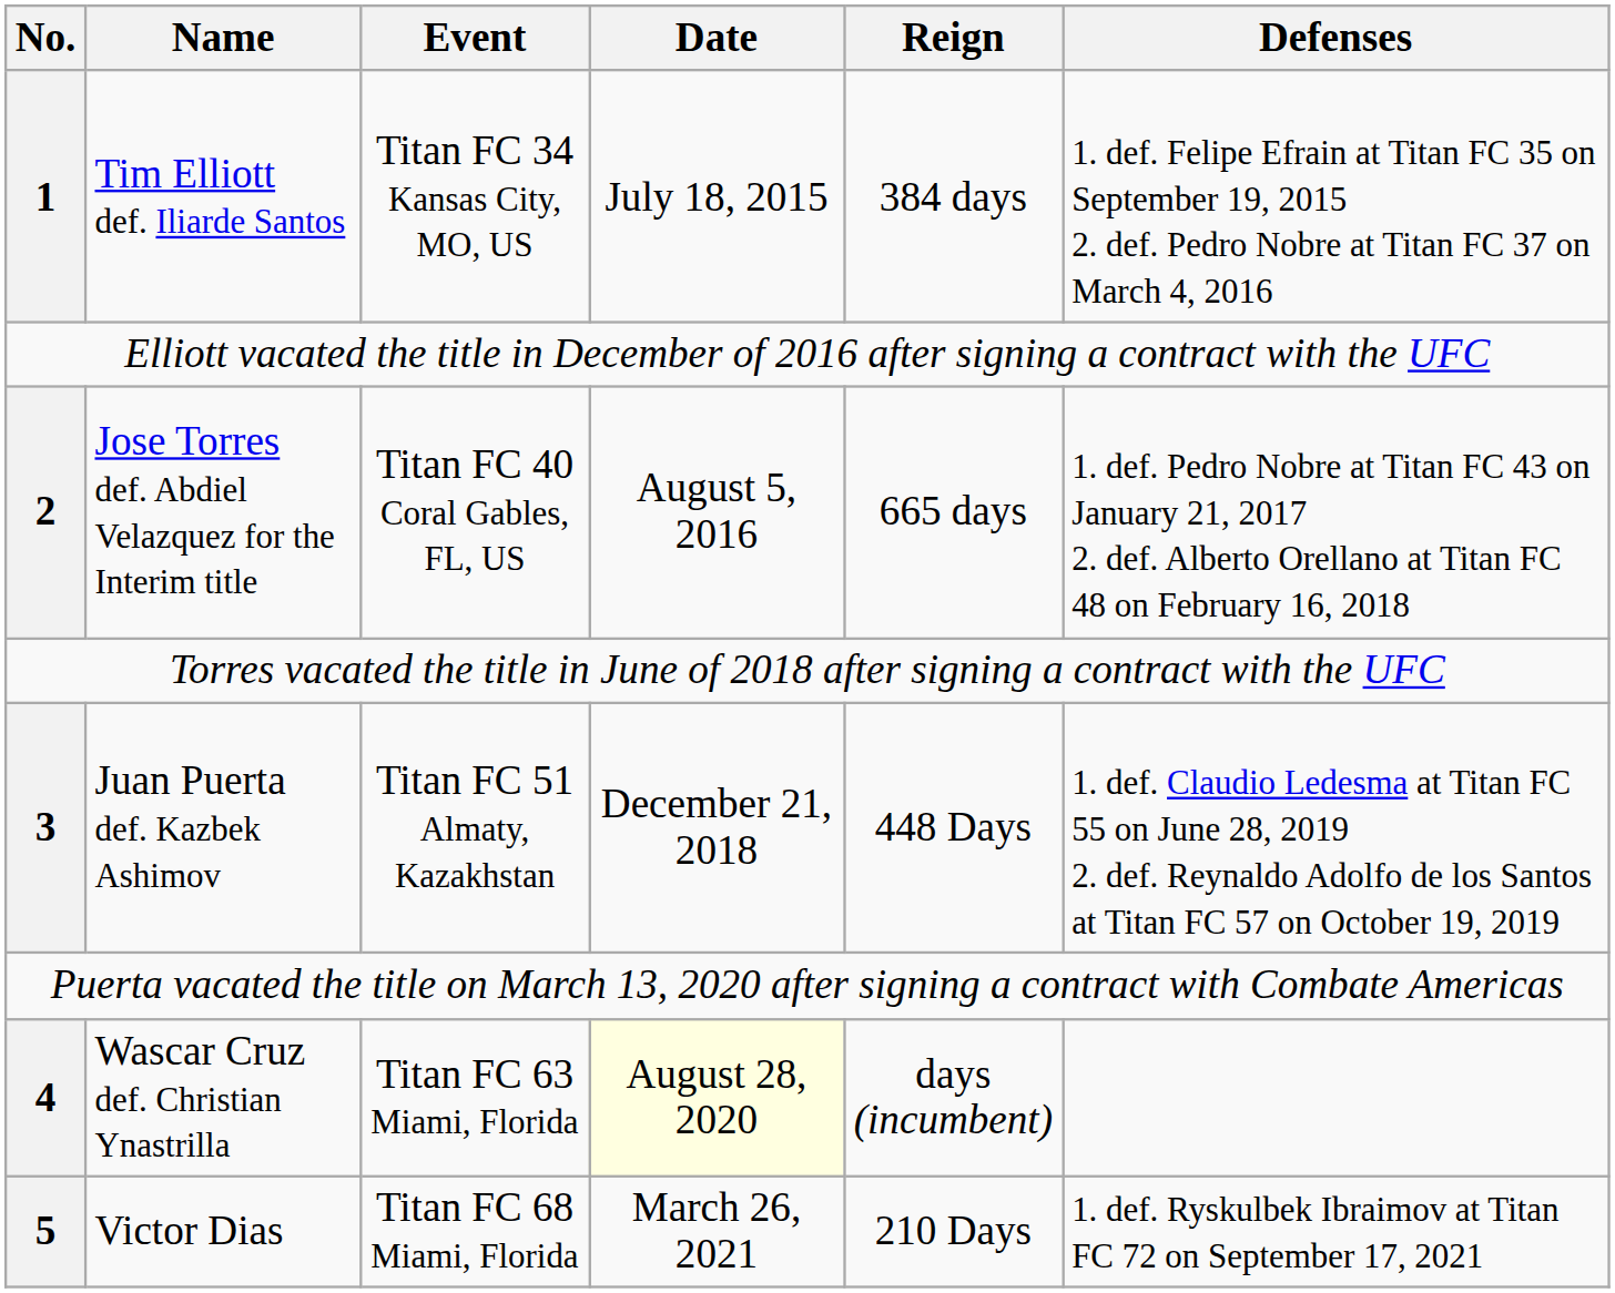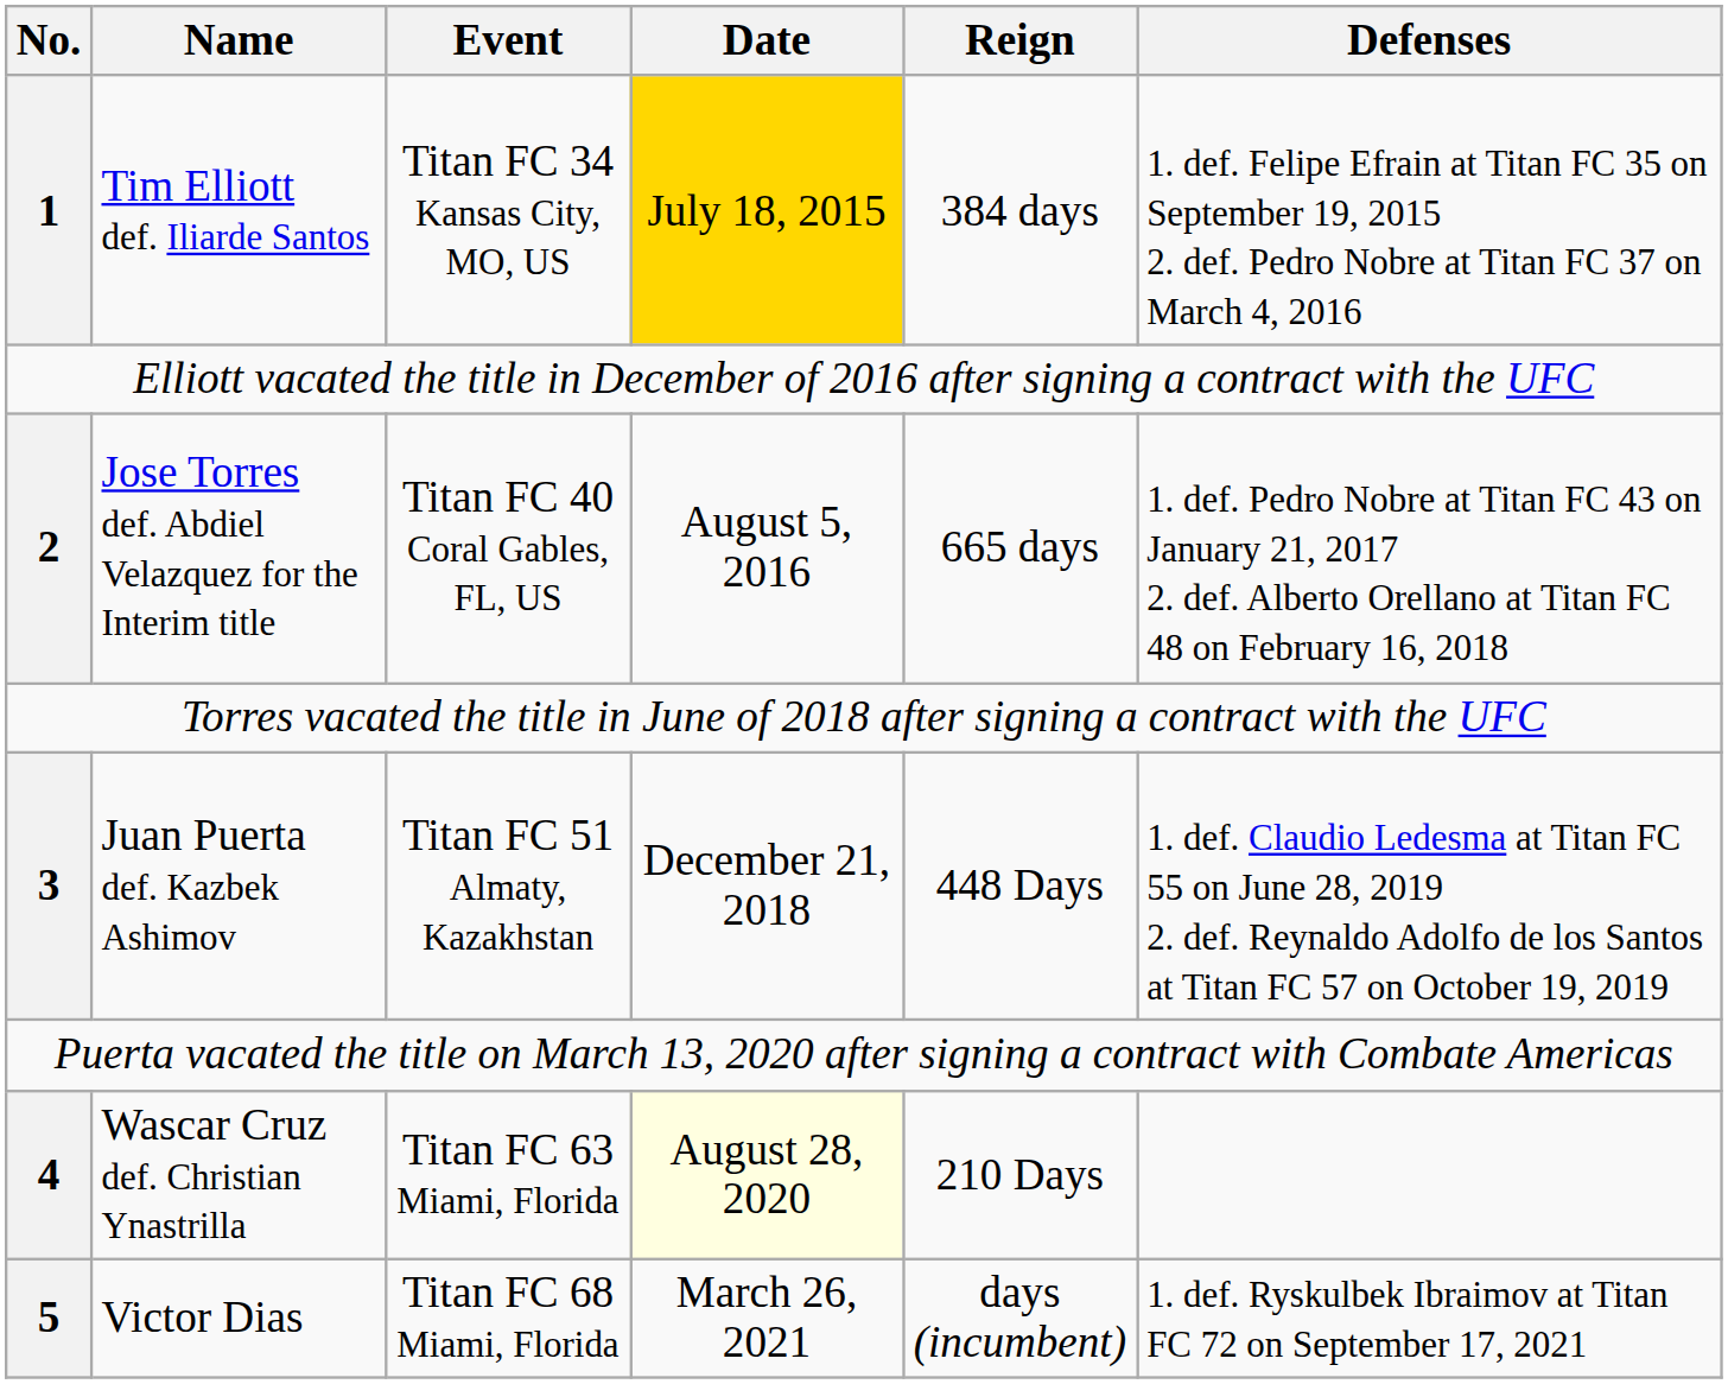Tim Elliott def. Iliarde Santos | Date: no background -> gold background
Wascar Cruz def. Christian Ynastrilla | Reign: days (incumbent) -> 210 Days
Victor Dias | Reign: 210 Days -> days (incumbent)
